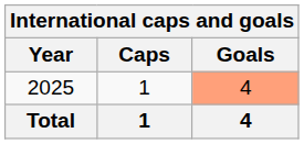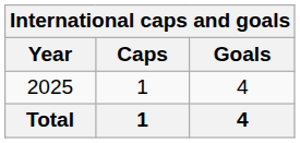2025 | Goals: lightsalmon background -> no background
